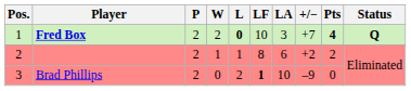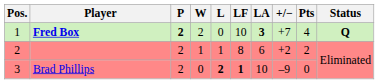Fred Box | P: normal -> bold
Fred Box | L: bold -> normal
Fred Box | LA: normal -> bold
Fred Box | Pts: bold -> normal
Brad Phillips | L: normal -> bold
